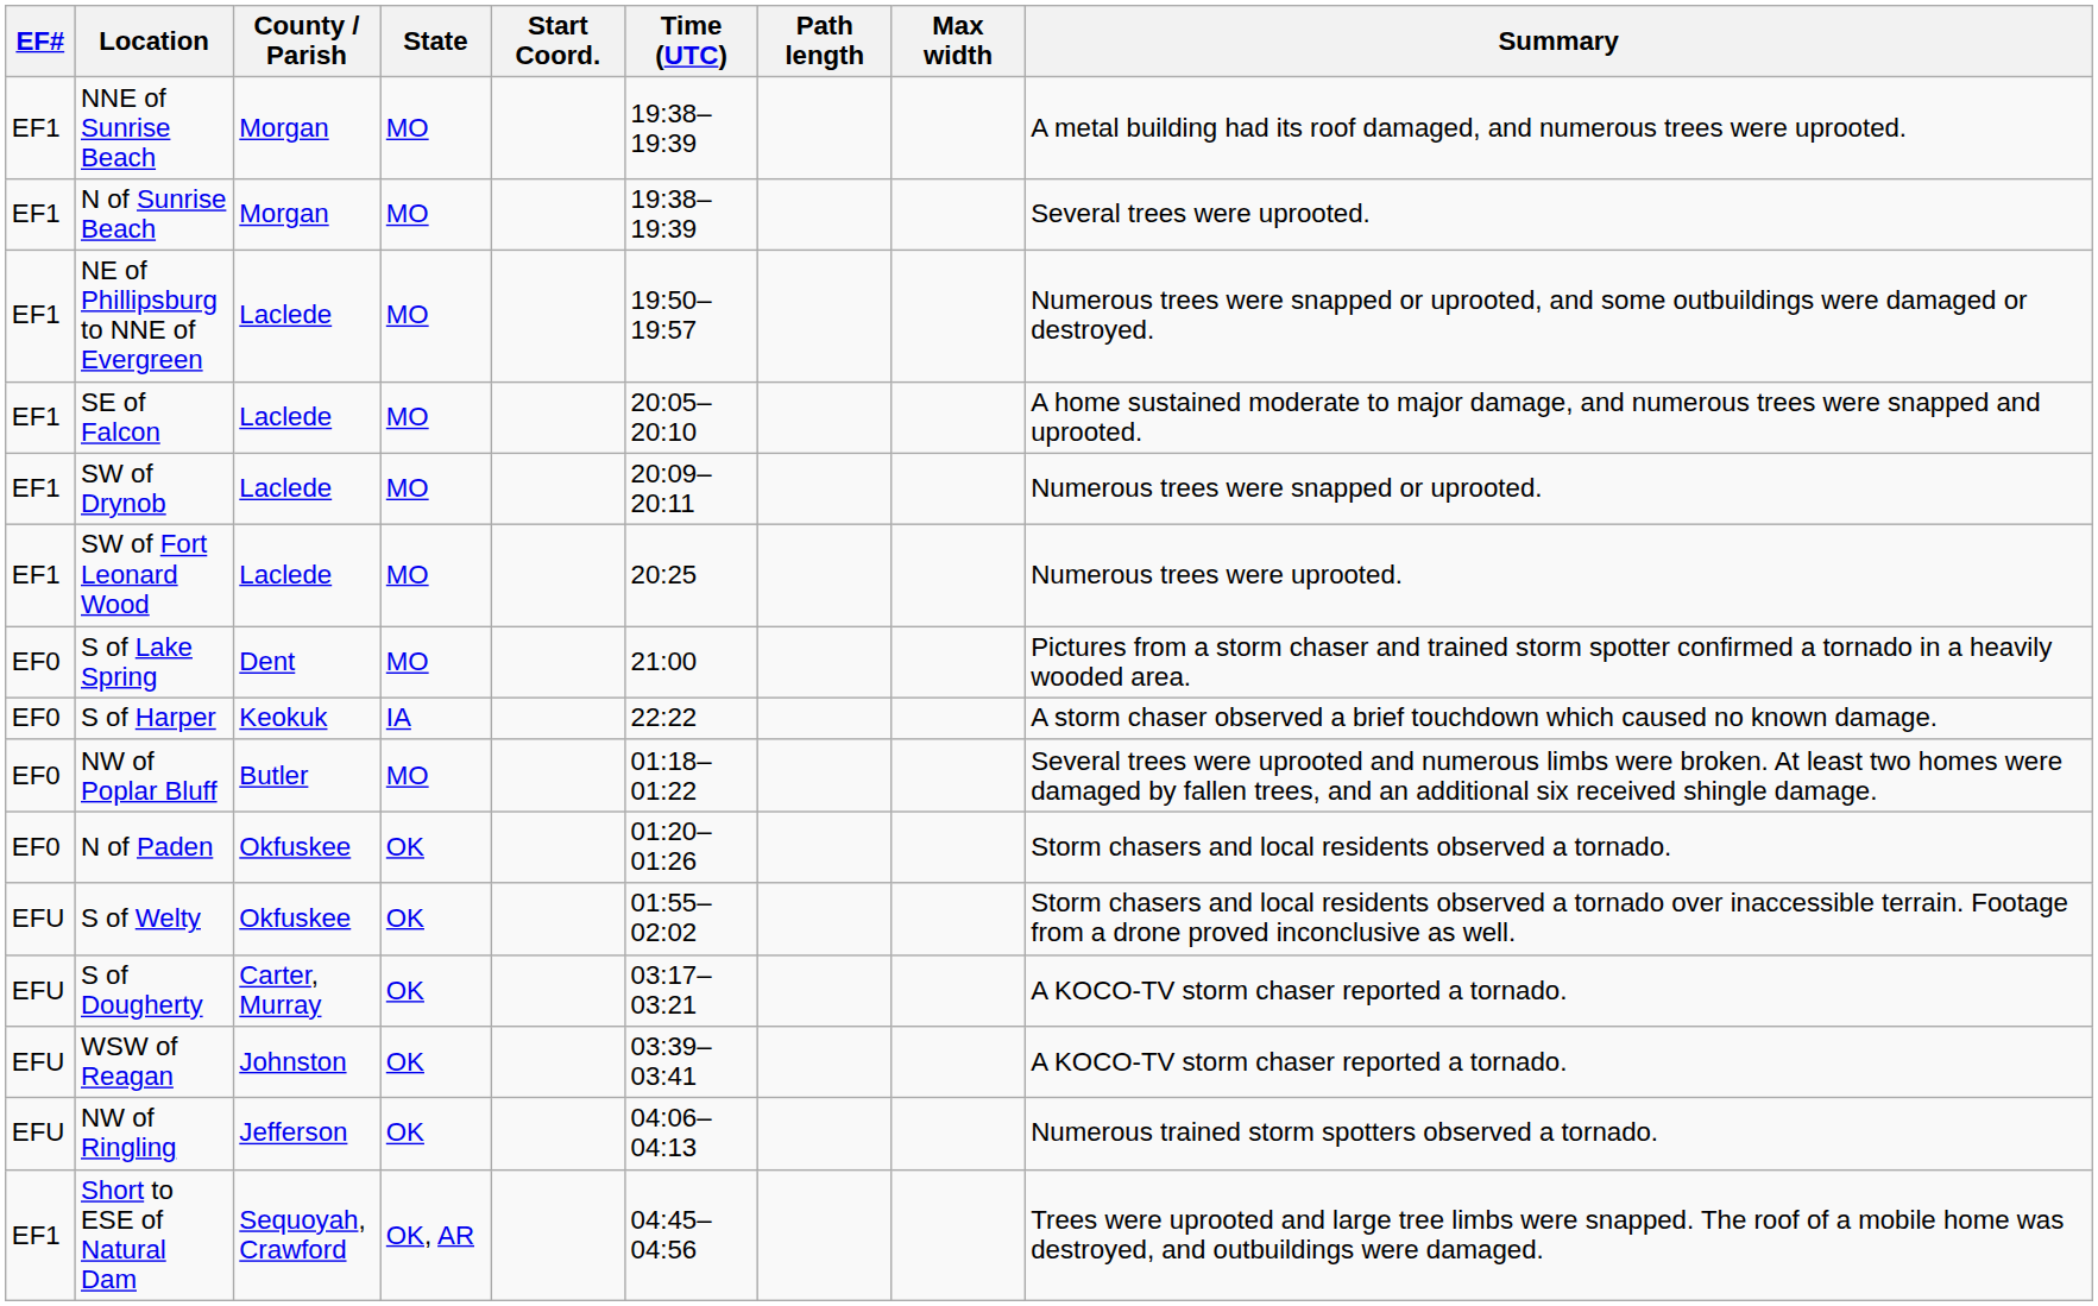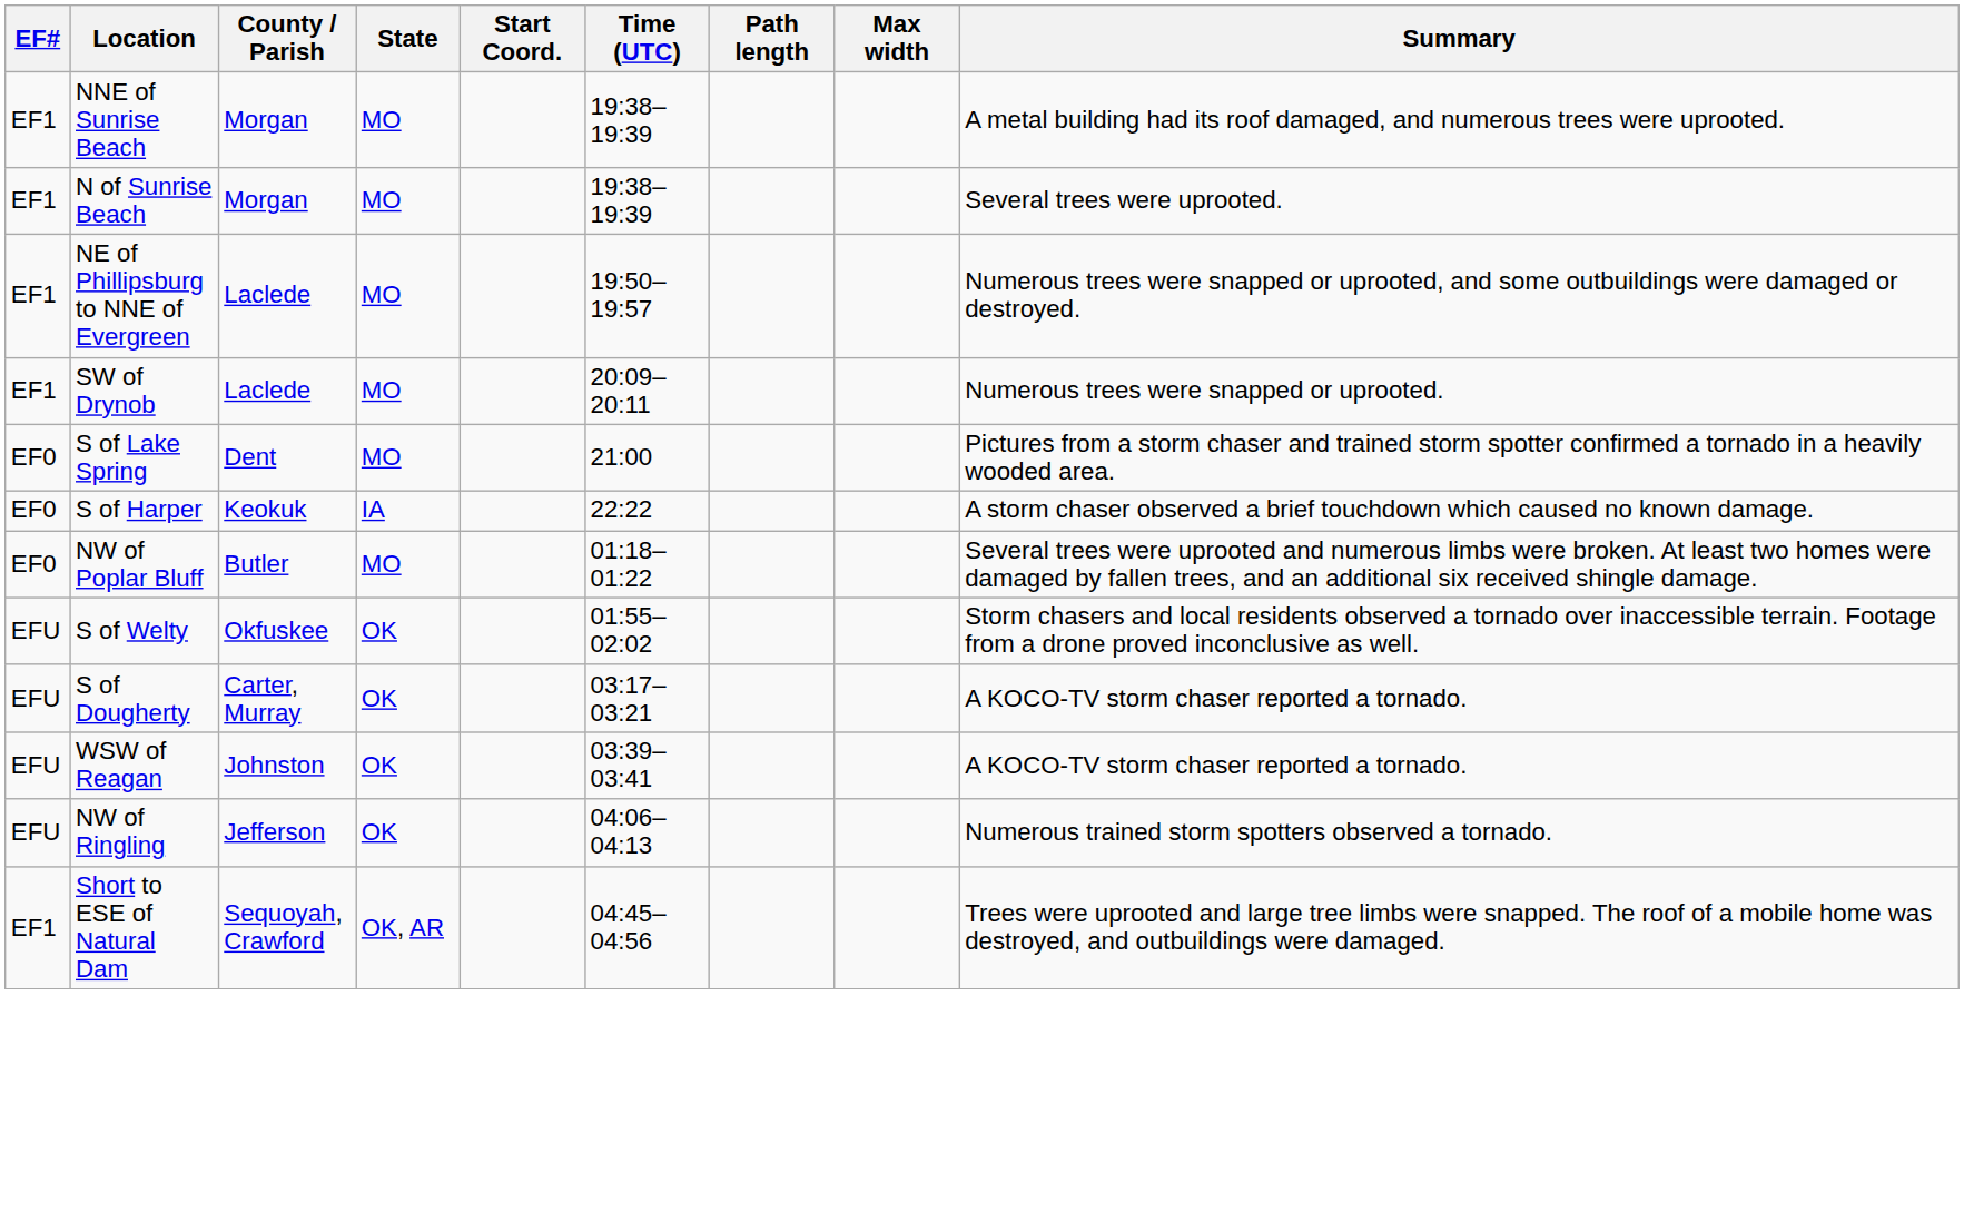- row: EF1 | SE of Falcon | Laclede | MO | 20:05–20:10 | A home sustained moderate to major damage, and numerous trees were snapped and uprooted.
- row: EF1 | SW of Fort Leonard Wood | Laclede | MO | 20:25 | Numerous trees were uprooted.
- row: EF0 | N of Paden | Okfuskee | OK | 01:20–01:26 | Storm chasers and local residents observed a tornado.
